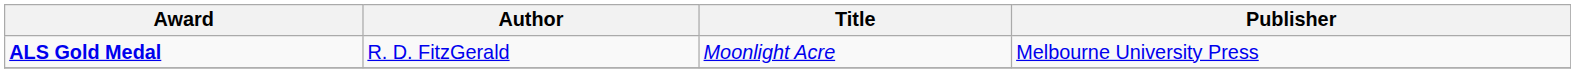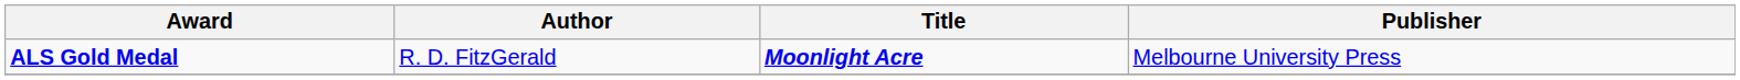ALS Gold Medal | Title: normal -> bold
